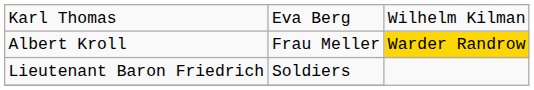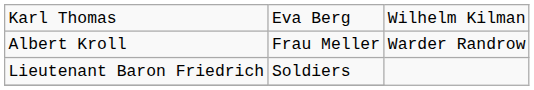Albert Kroll | column 3: gold background -> no background
